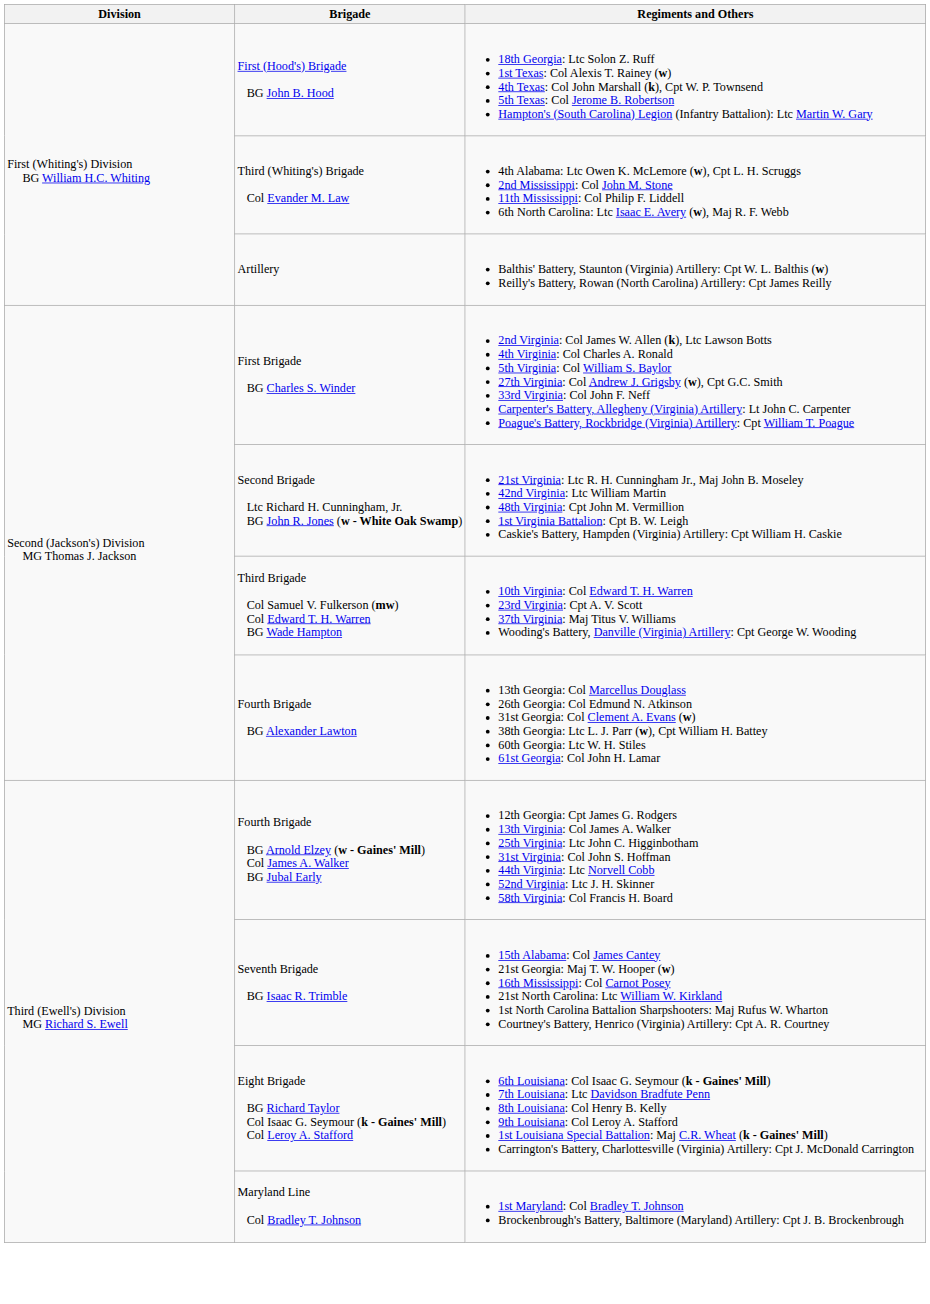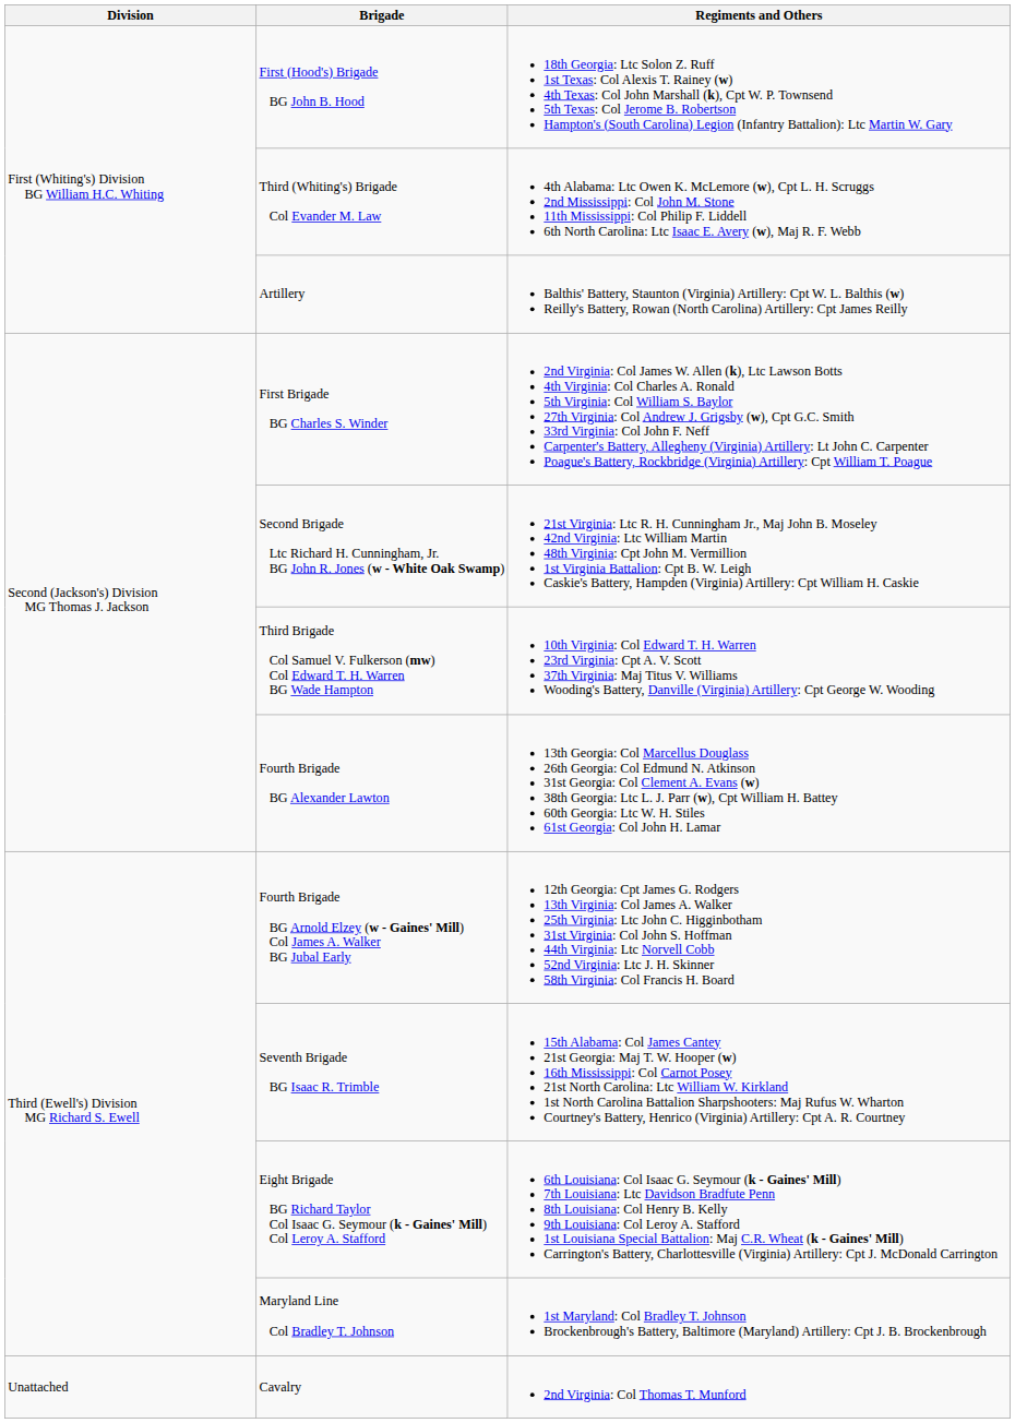+ row: Unattached | Cavalry | 2nd Virginia: Col Thomas T. Munford
